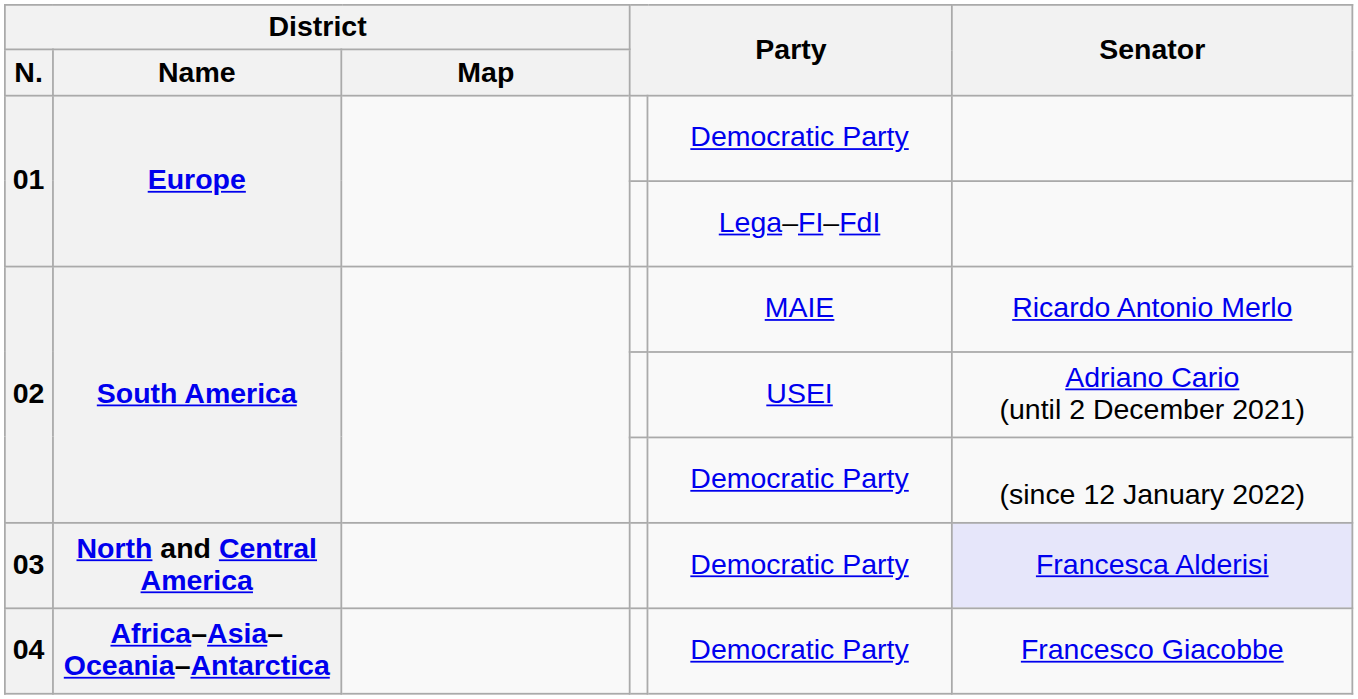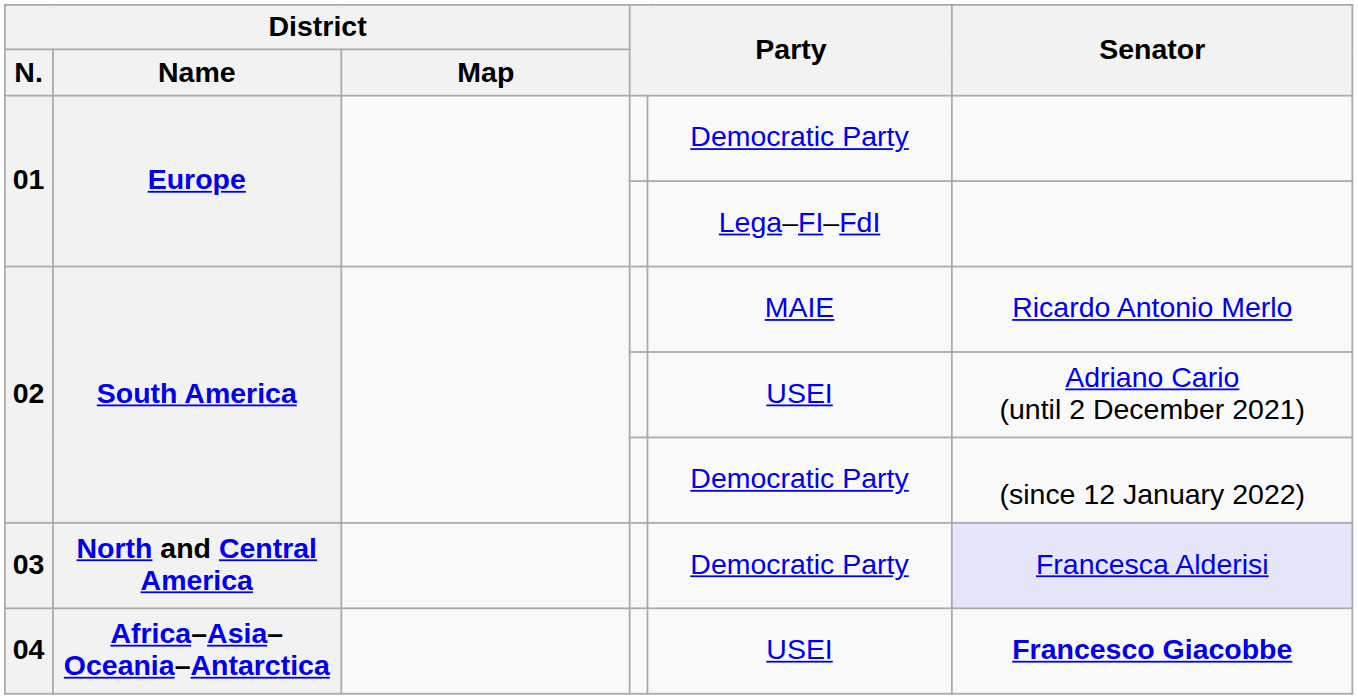04 | column 5: Democratic Party -> USEI
04 | Senator: normal -> bold
